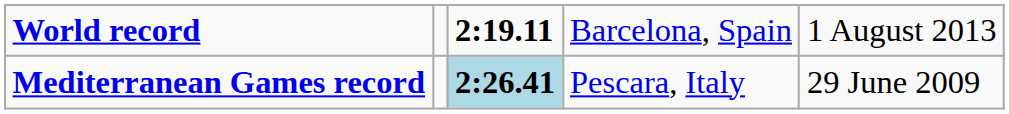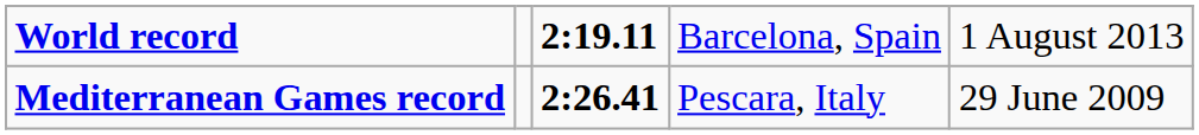Mediterranean Games record | column 3: lightblue background -> no background
